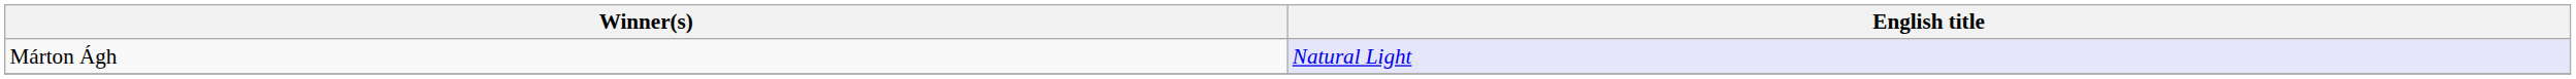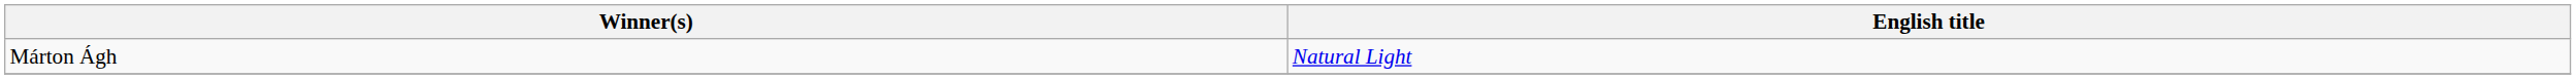Márton Ágh | English title: lavender background -> no background
